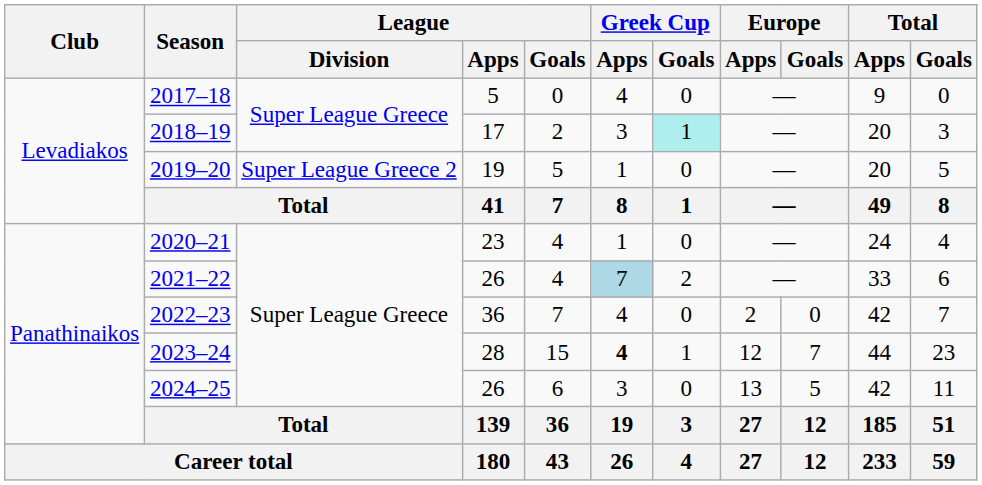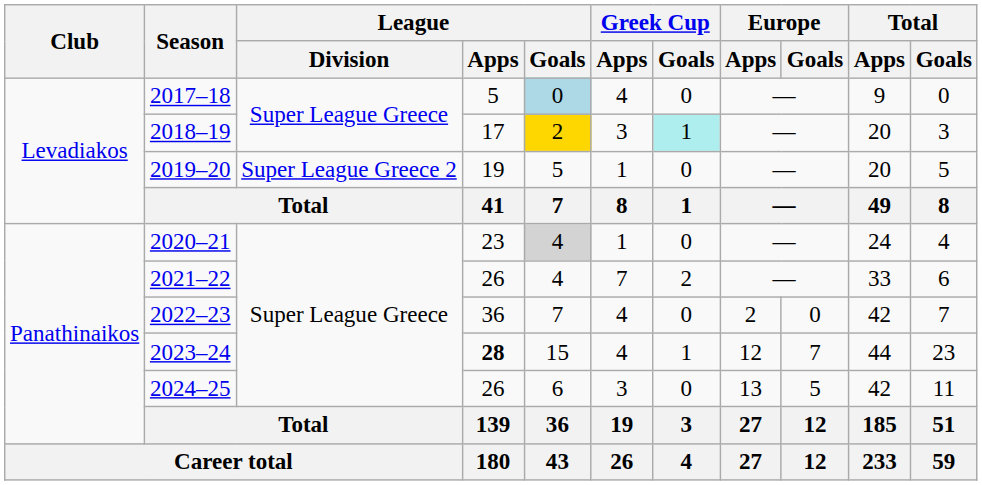2017–18 | League / Goals: no background -> lightblue background
2018–19 | League / Goals: no background -> gold background
2020–21 | League / Goals: no background -> lightgrey background
2021–22 | Greek Cup / Apps: lightblue background -> no background
2023–24 | League / Apps: normal -> bold
2023–24 | Greek Cup / Apps: bold -> normal
